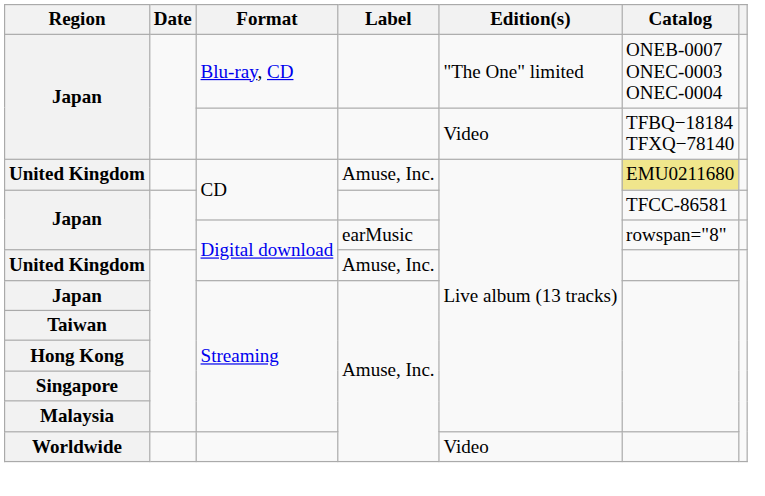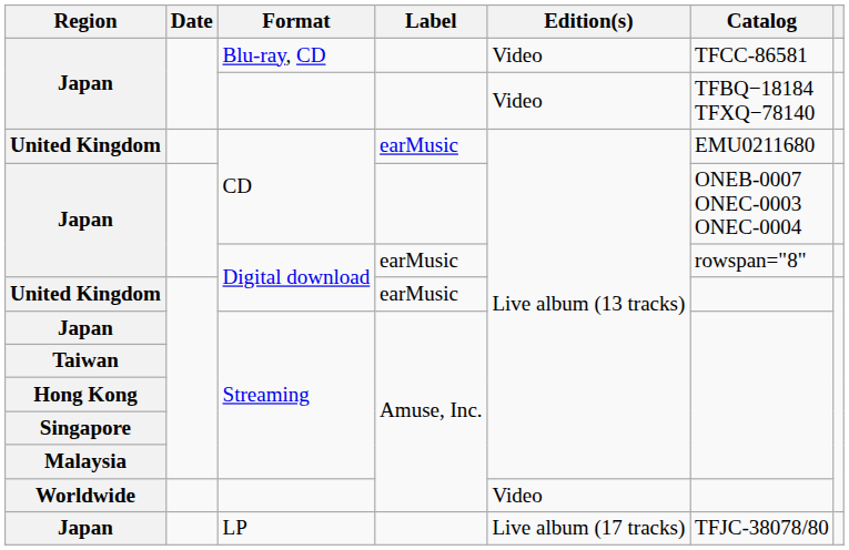Blu-ray, CD | Edition(s): "The One" limited -> Video
Blu-ray, CD | Catalog: ONEB-0007 ONEC-0003 ONEC-0004 -> TFCC-86581
United Kingdom / CD | Label: Amuse, Inc. -> earMusic
United Kingdom / CD | Catalog: khaki background -> no background
Japan / CD | Catalog: TFCC-86581 -> ONEB-0007 ONEC-0003 ONEC-0004
United Kingdom / Digital download | Label: Amuse, Inc. -> earMusic
+ row: Japan | LP | Live album (17 tracks) | TFJC-38078/80
